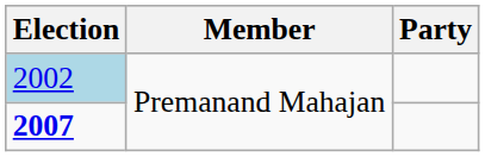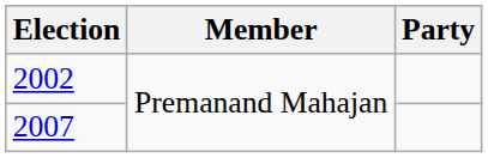2002 | Election: lightblue background -> no background
2007 | Election: bold -> normal
